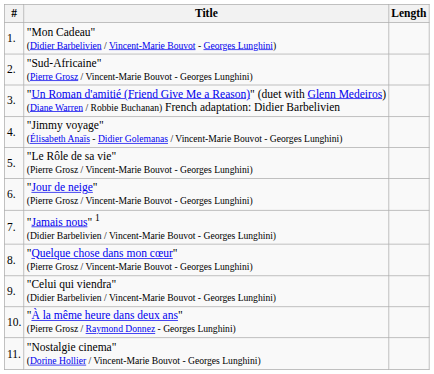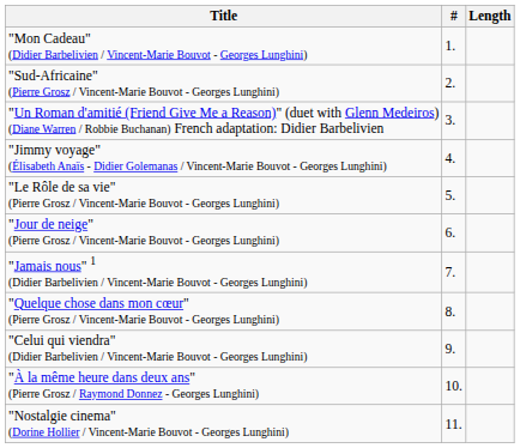columns swapped: # <-> Title
